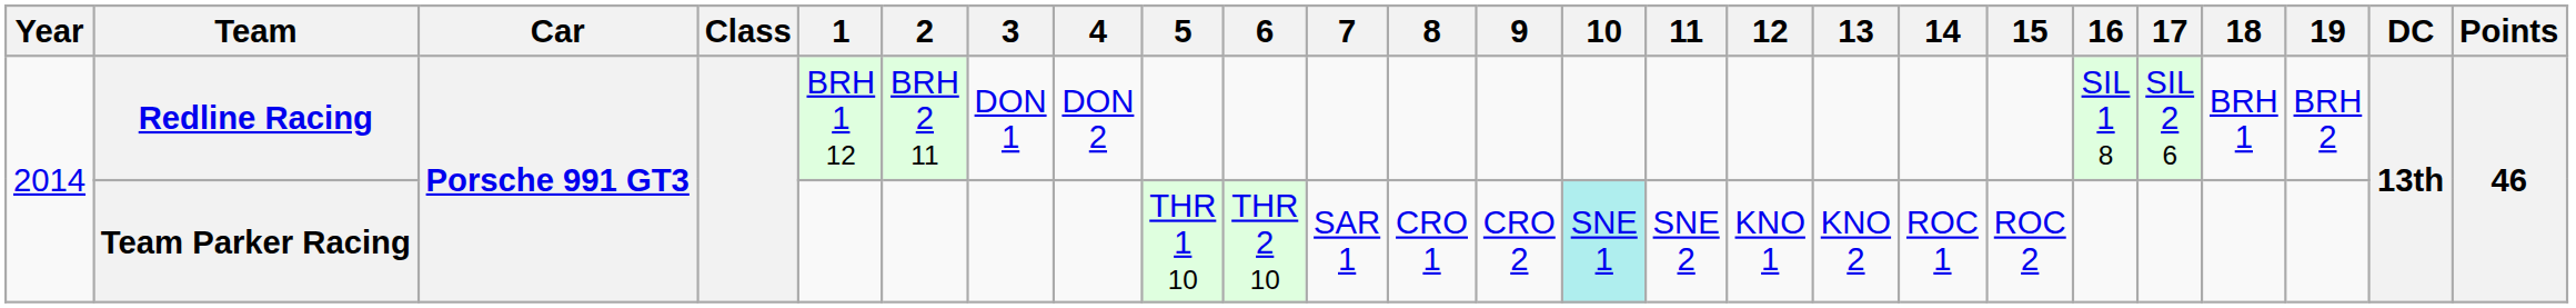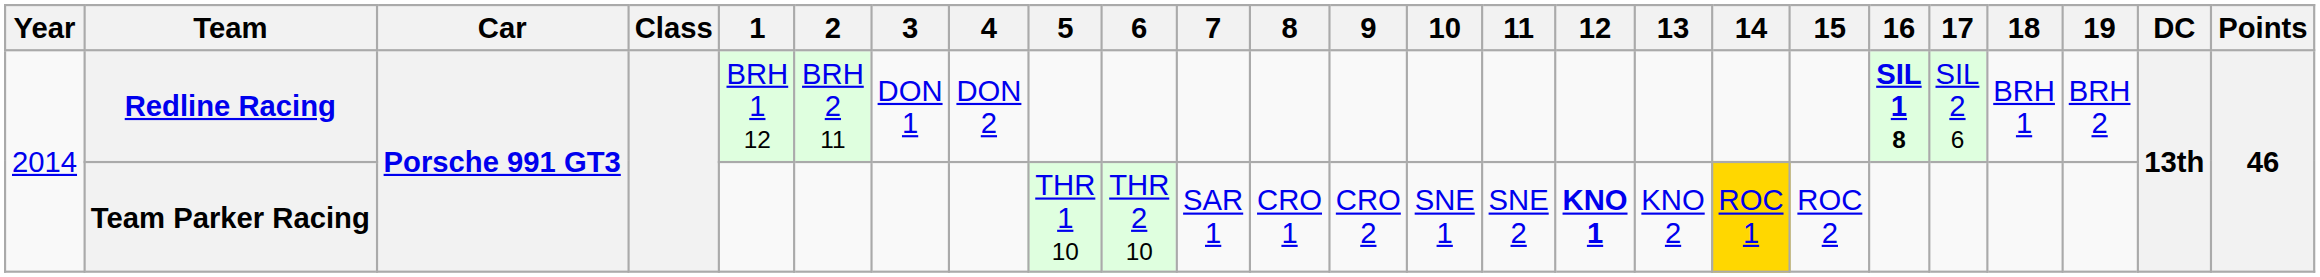Redline Racing | 16: normal -> bold
Team Parker Racing | 10: paleturquoise background -> no background
Team Parker Racing | 12: normal -> bold
Team Parker Racing | 14: no background -> gold background
